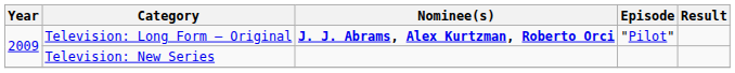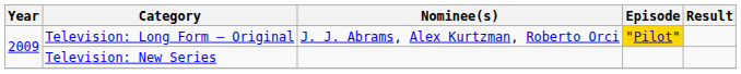Television: Long Form – Original | Nominee(s): bold -> normal
Television: Long Form – Original | Episode: no background -> gold background
